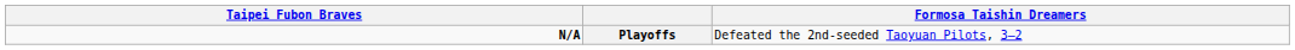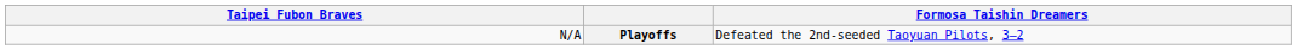Playoffs | Taipei Fubon Braves: bold -> normal
